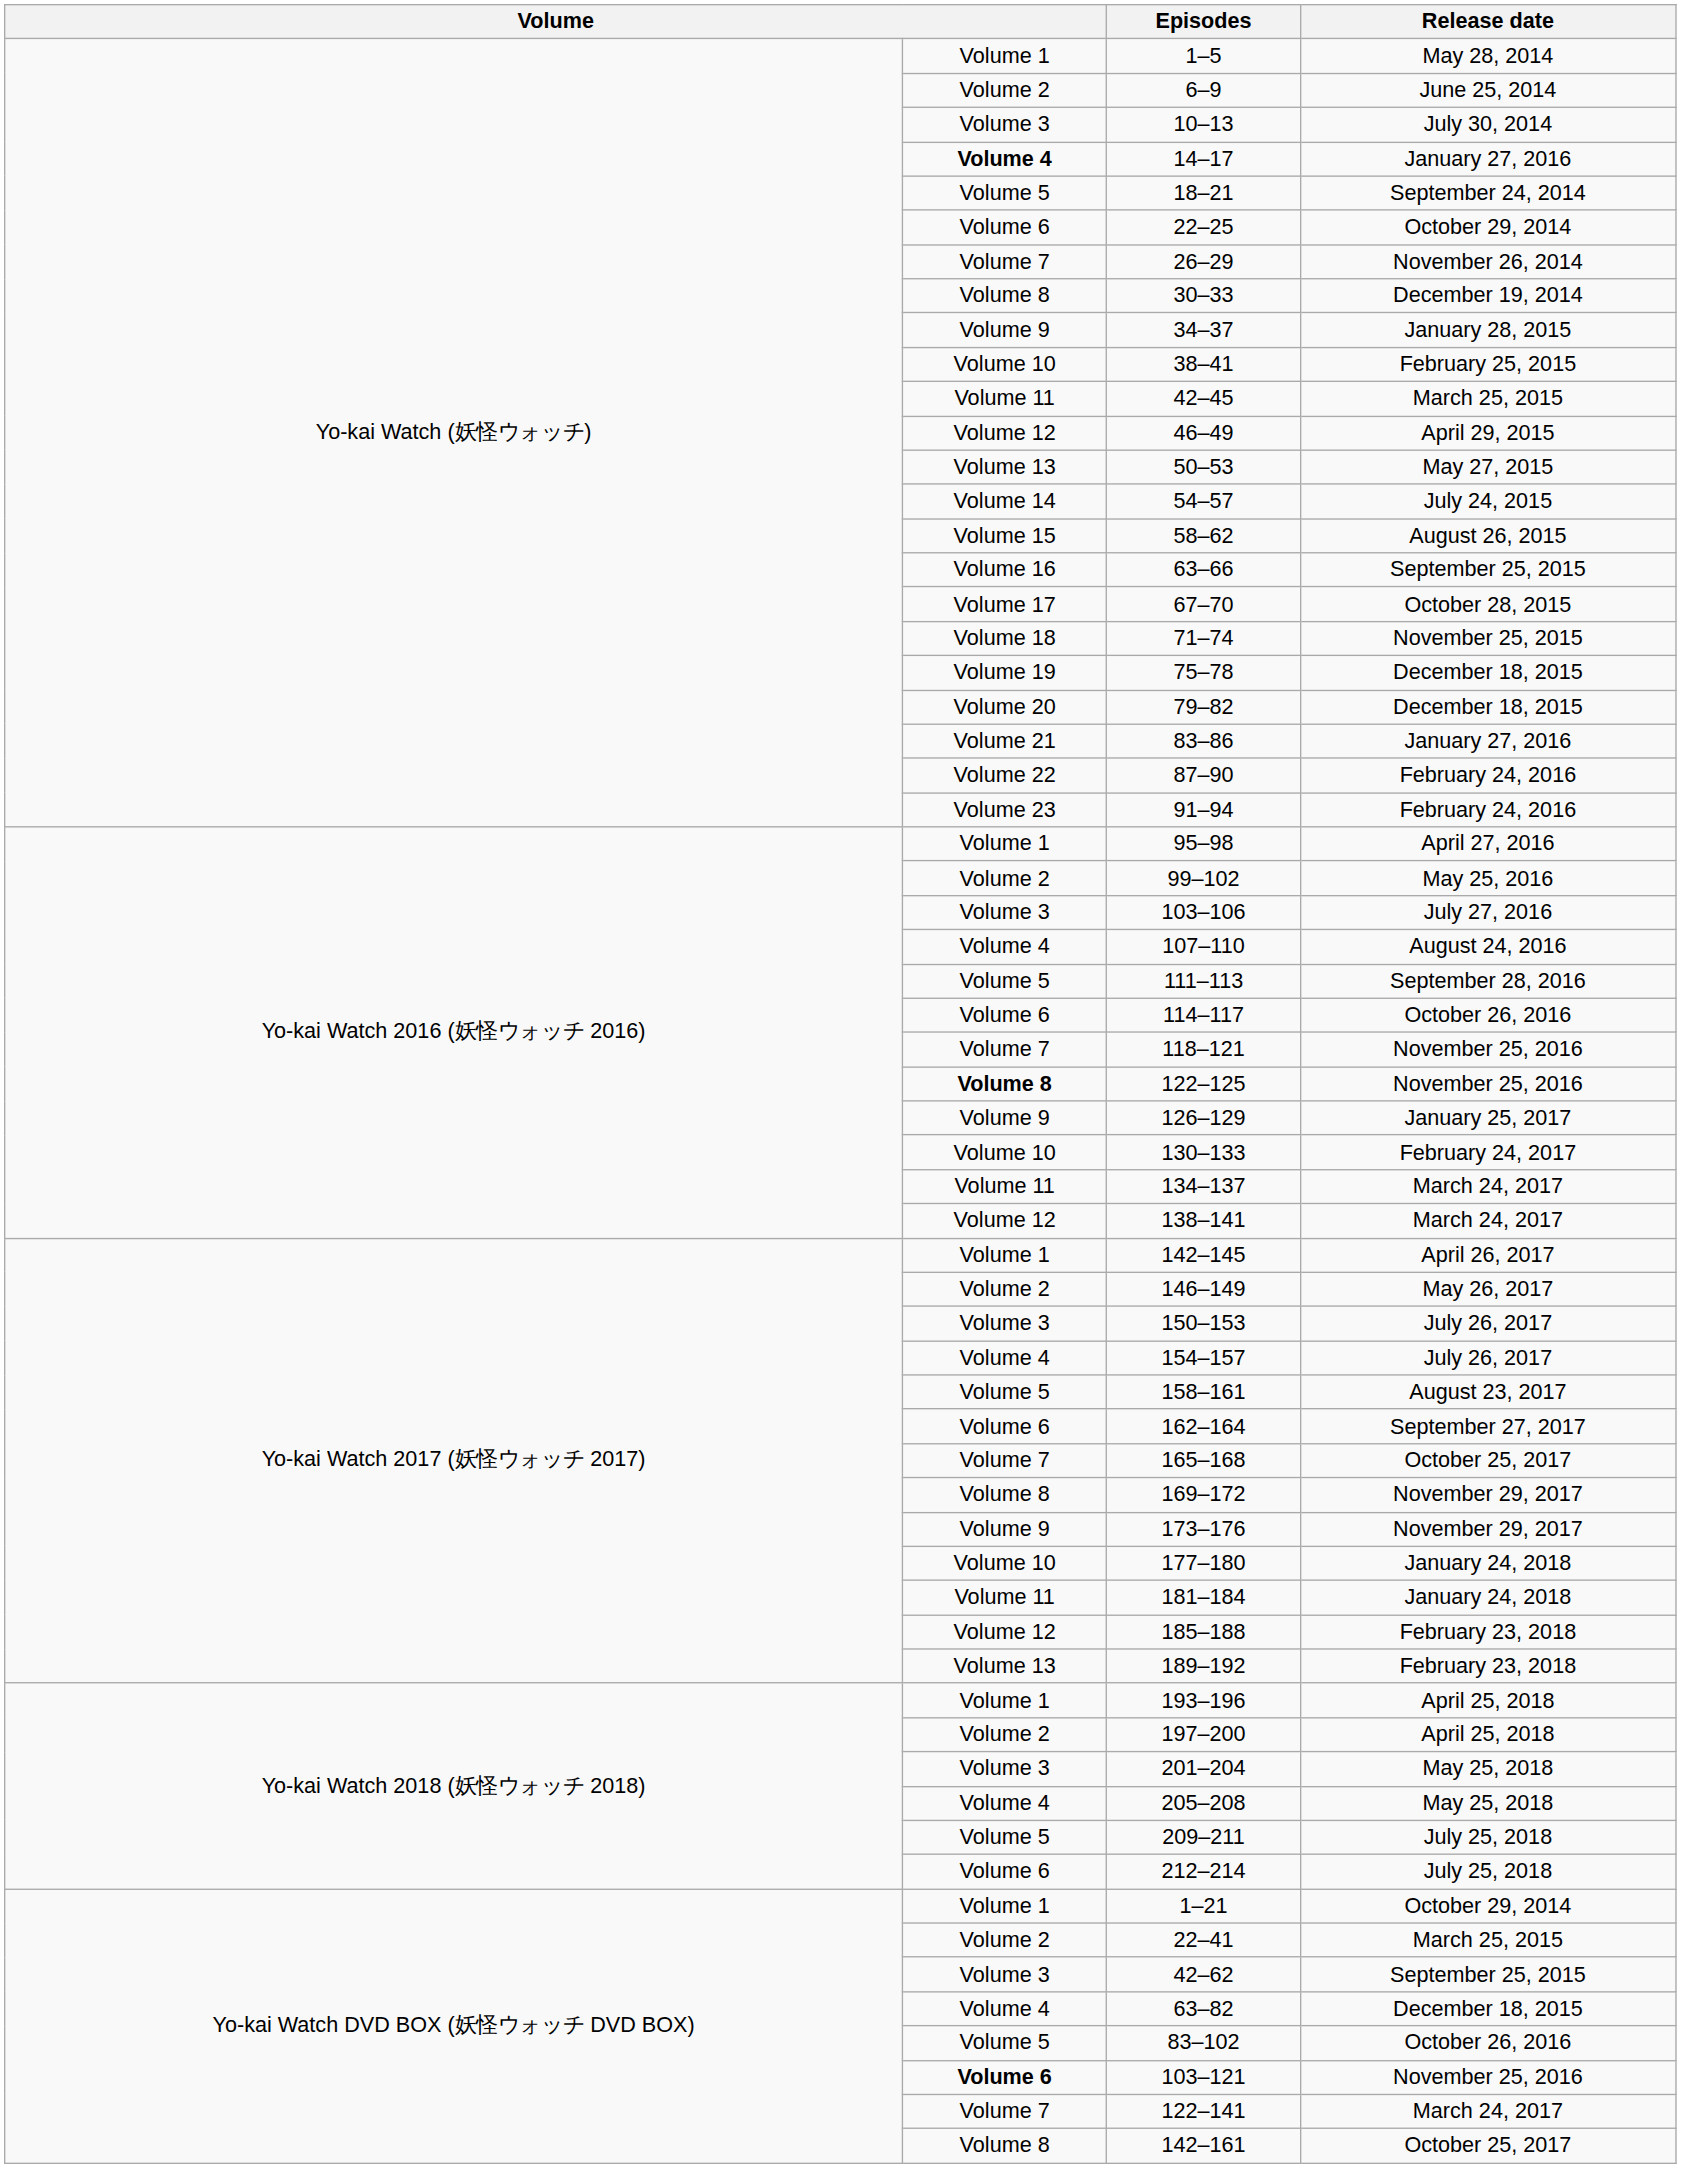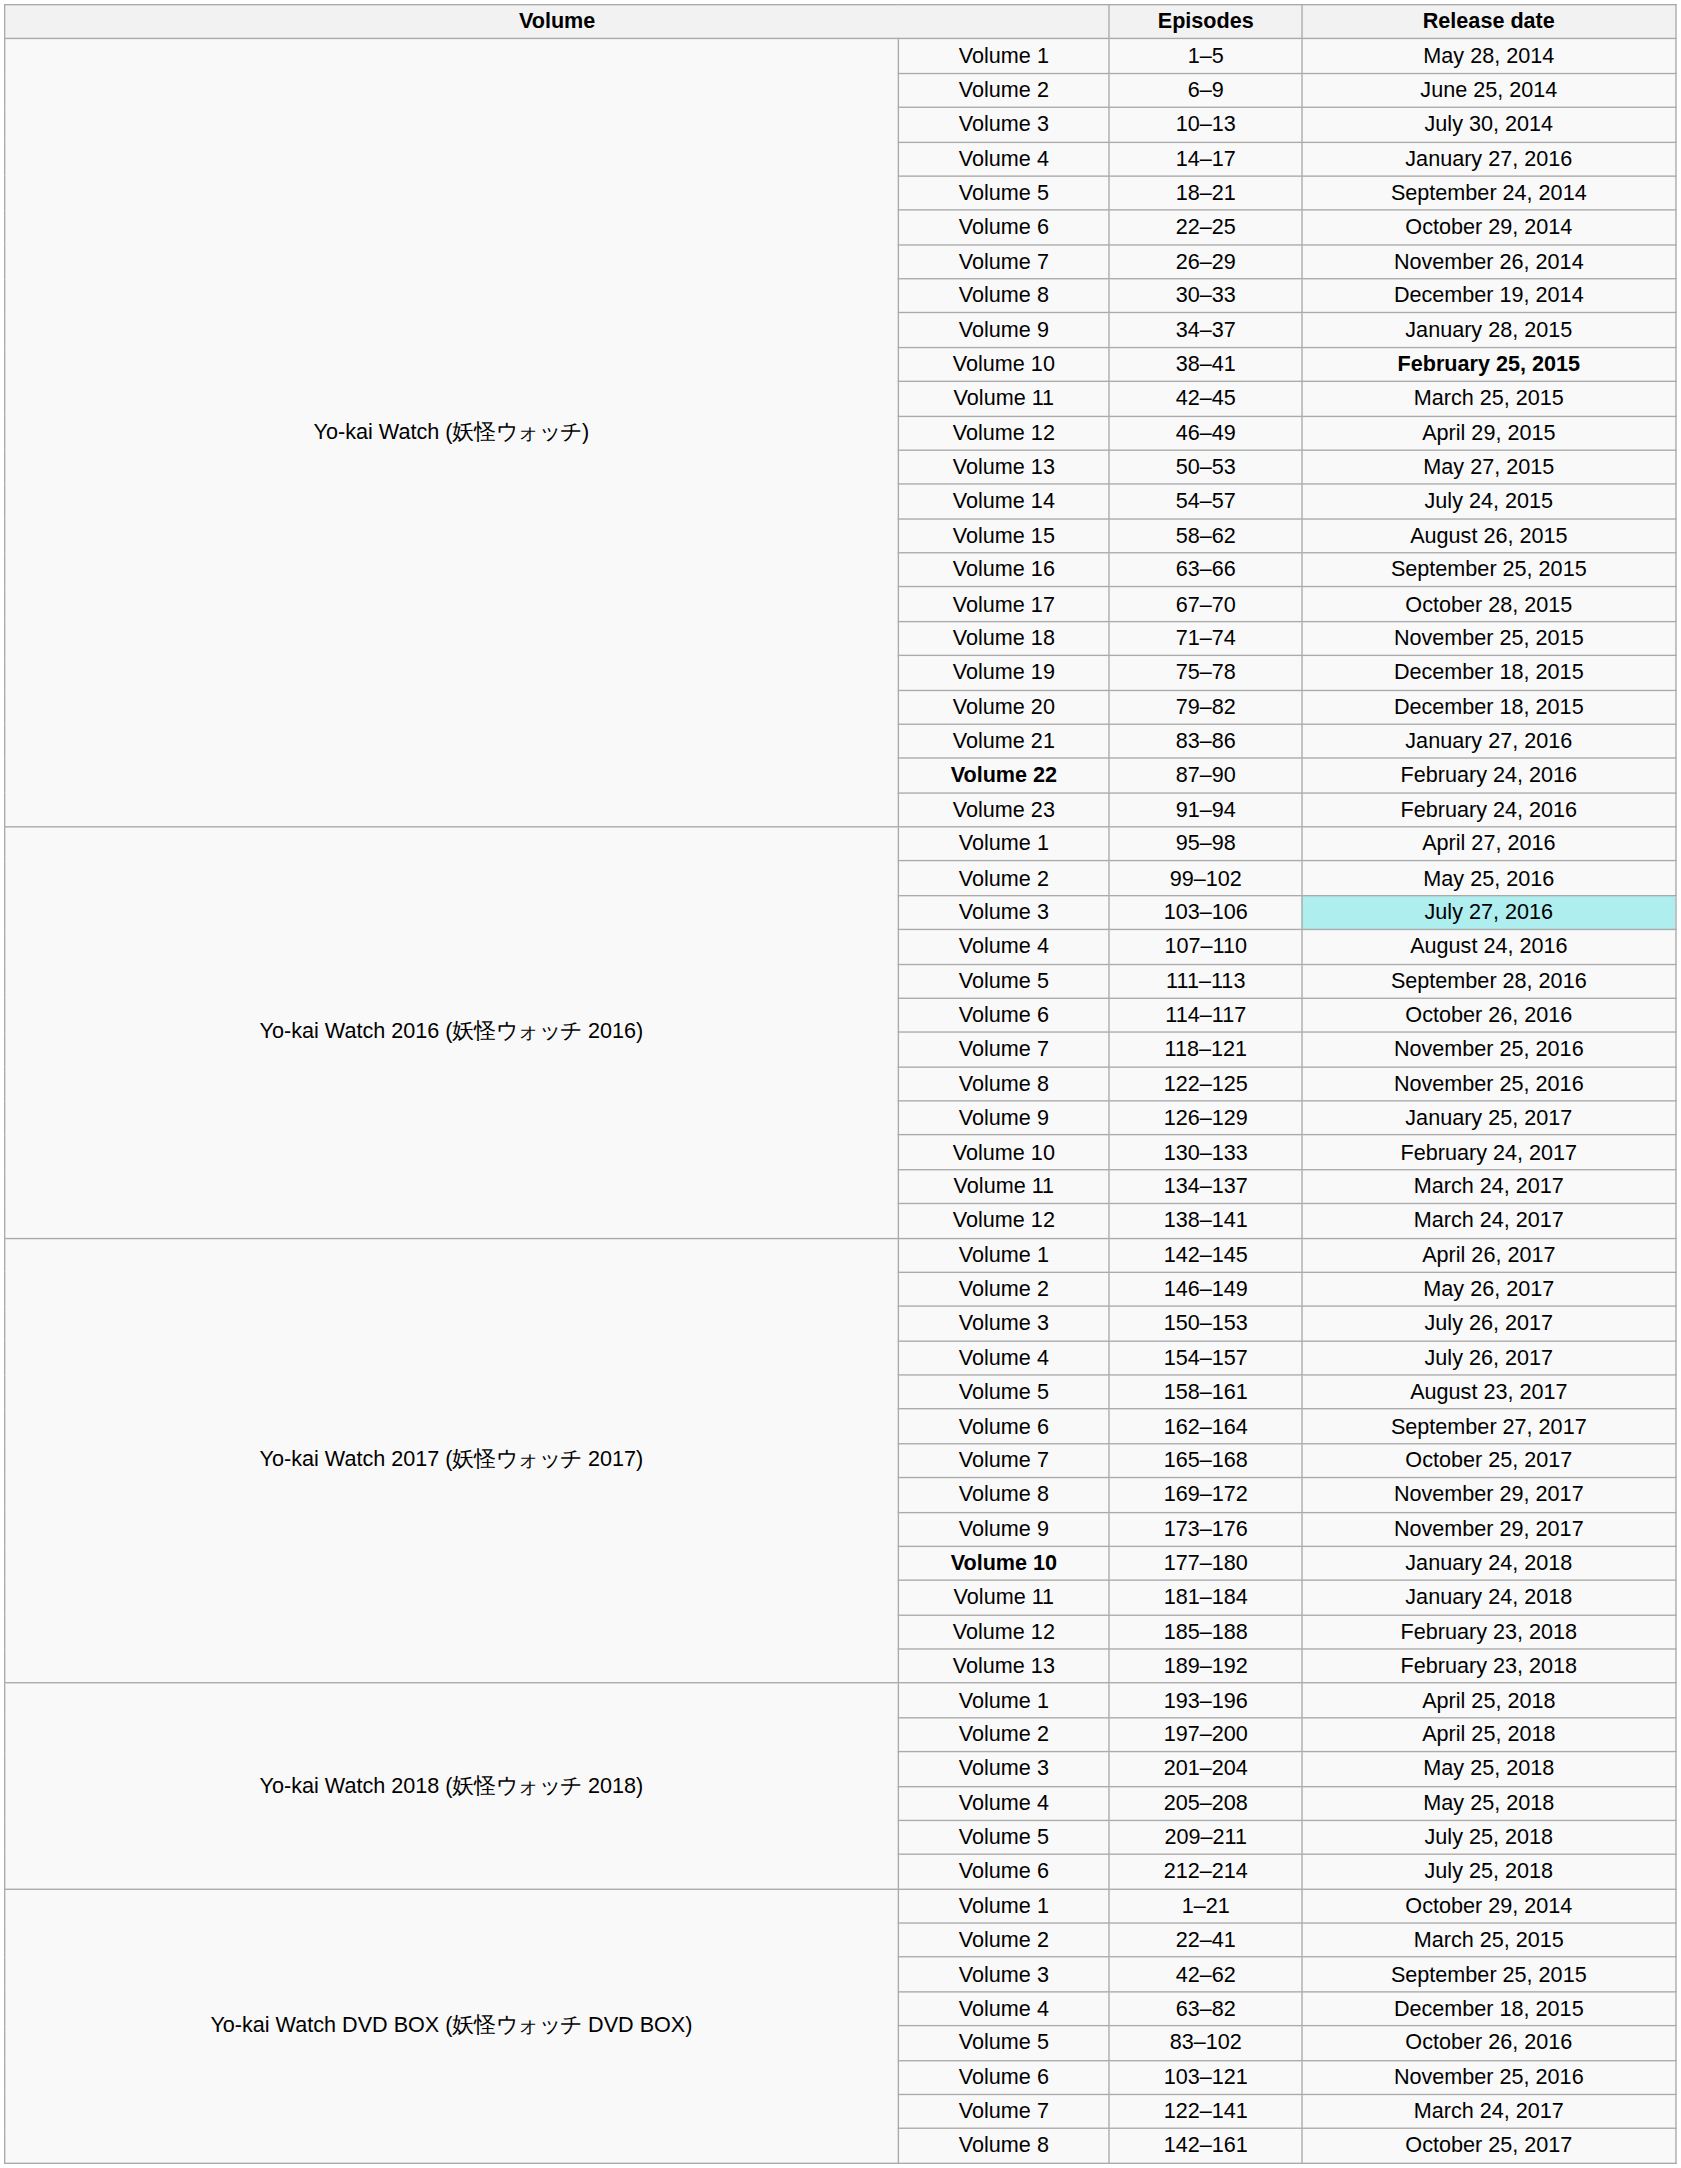14–17 | column 2: bold -> normal
38–41 | Release date: normal -> bold
87–90 | column 2: normal -> bold
103–106 | Release date: no background -> paleturquoise background
122–125 | column 2: bold -> normal
177–180 | column 2: normal -> bold
103–121 | column 2: bold -> normal
